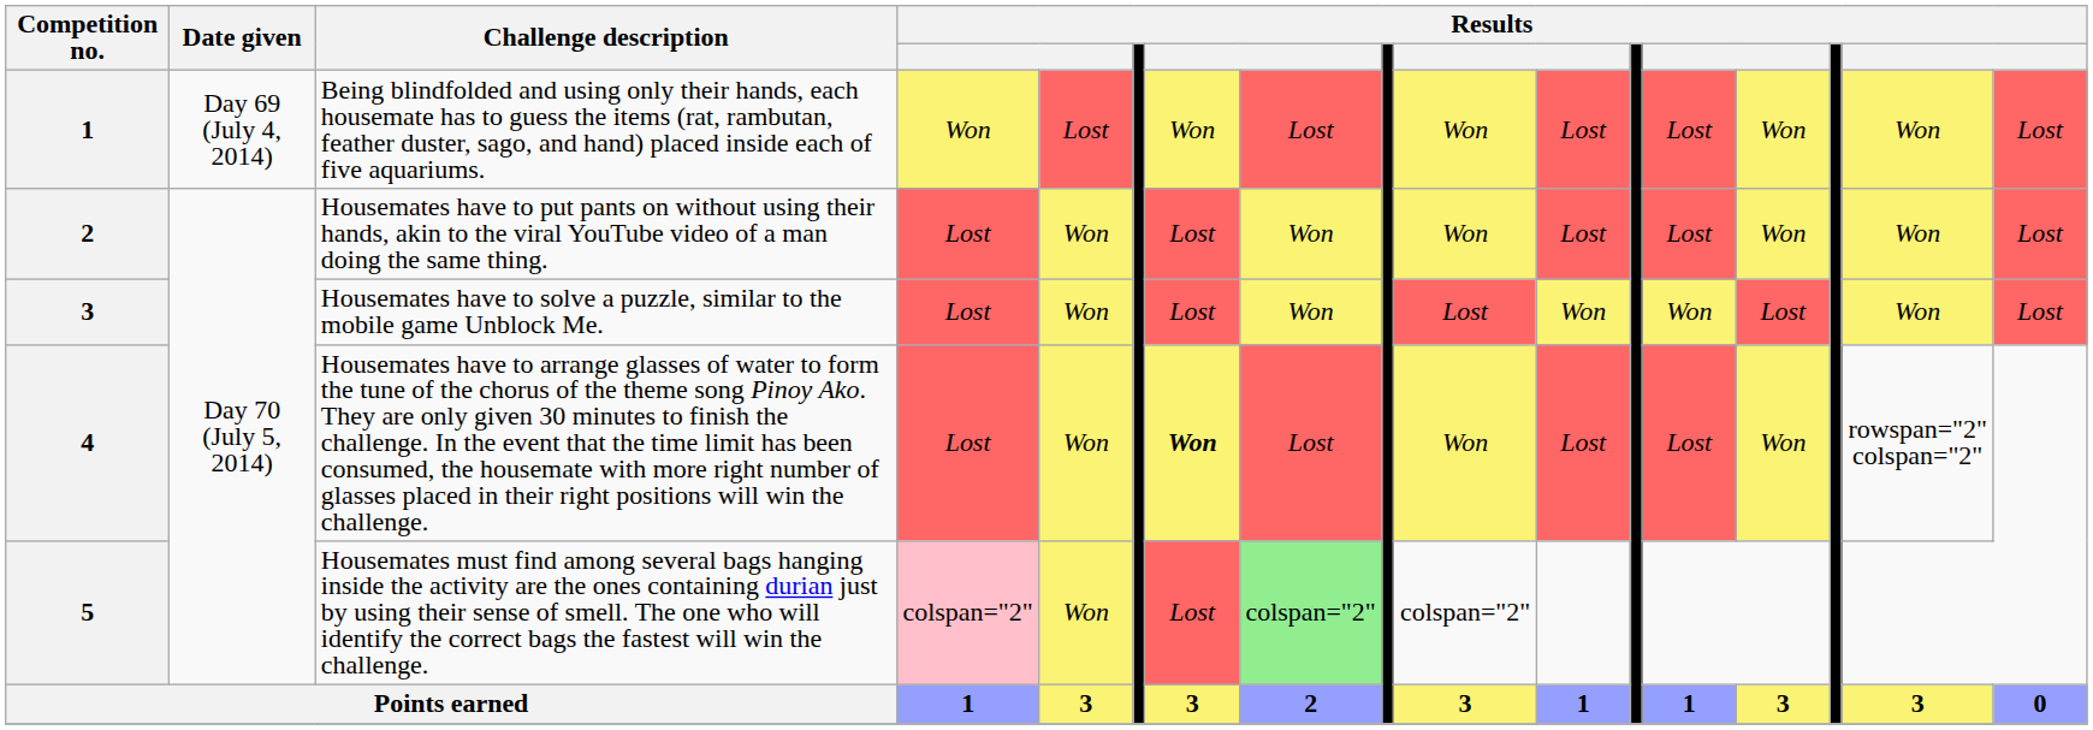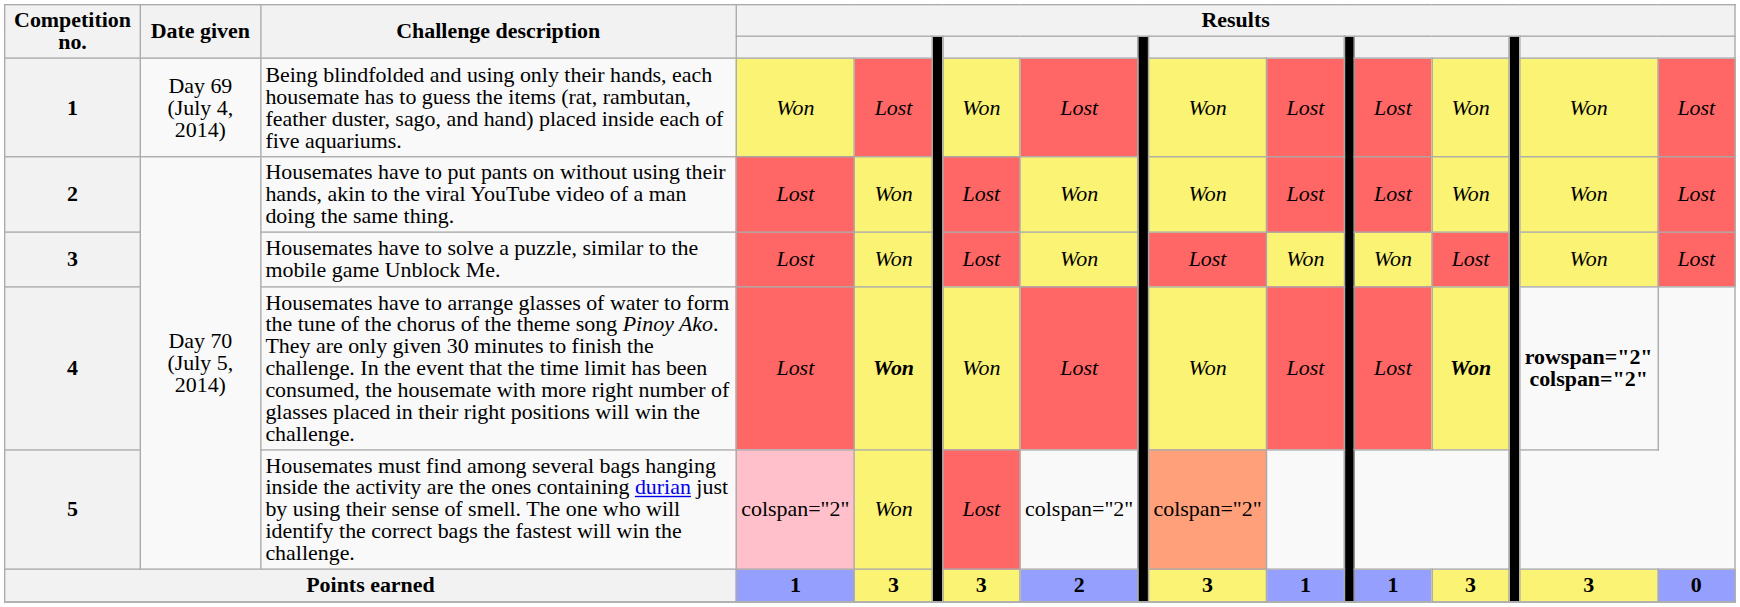4 | column 5: normal -> bold
4 | column 7: bold -> normal
4 | column 14: normal -> bold
4 | column 16: normal -> bold
5 | column 8: lightgreen background -> no background
5 | column 10: no background -> lightsalmon background
